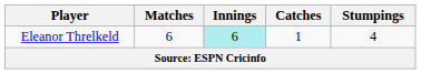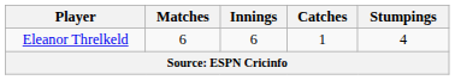Eleanor Threlkeld | Innings: paleturquoise background -> no background
